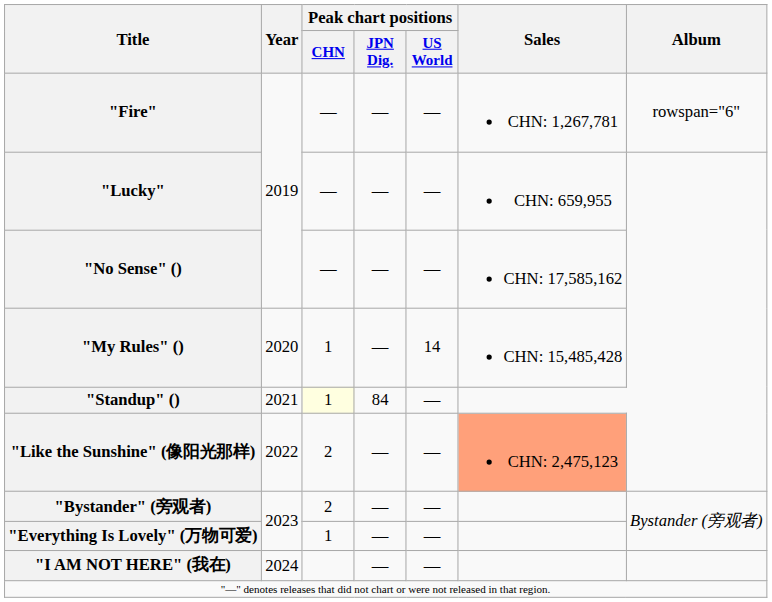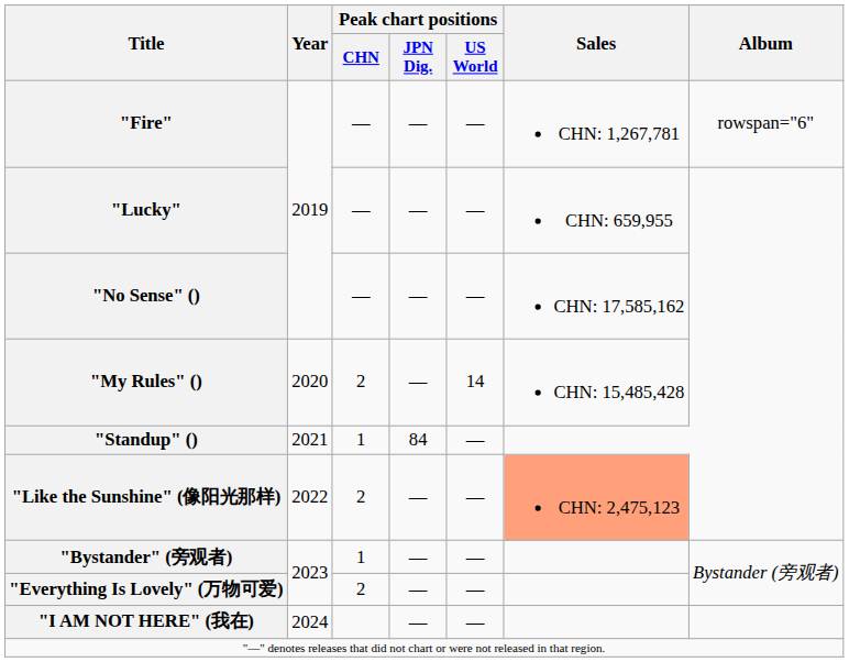"My Rules" () | Peak chart positions / CHN: 1 -> 2
"Standup" () | Peak chart positions / CHN: lightyellow background -> no background
"Bystander" (旁观者) | Peak chart positions / CHN: 2 -> 1
"Everything Is Lovely" (万物可爱) | Peak chart positions / CHN: 1 -> 2
